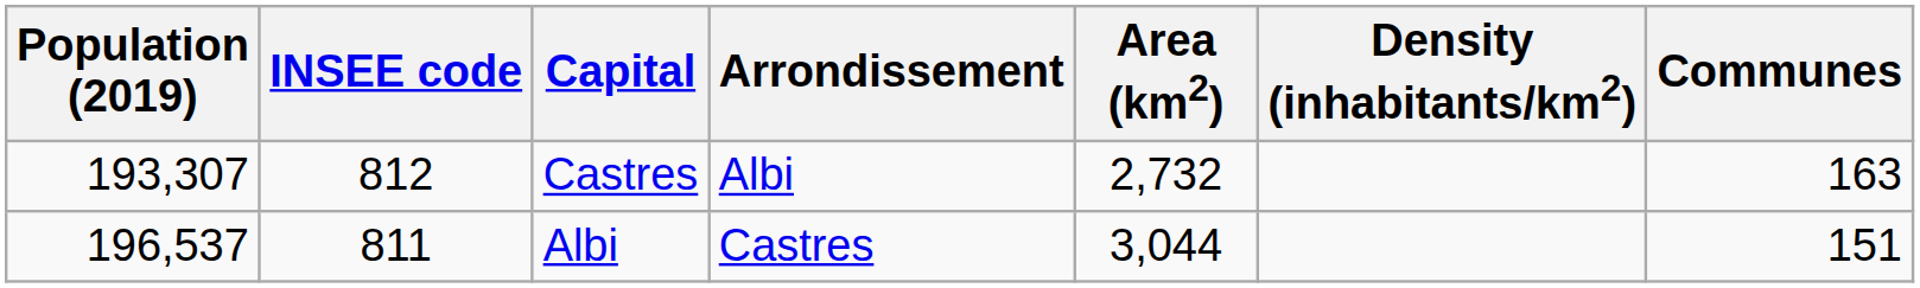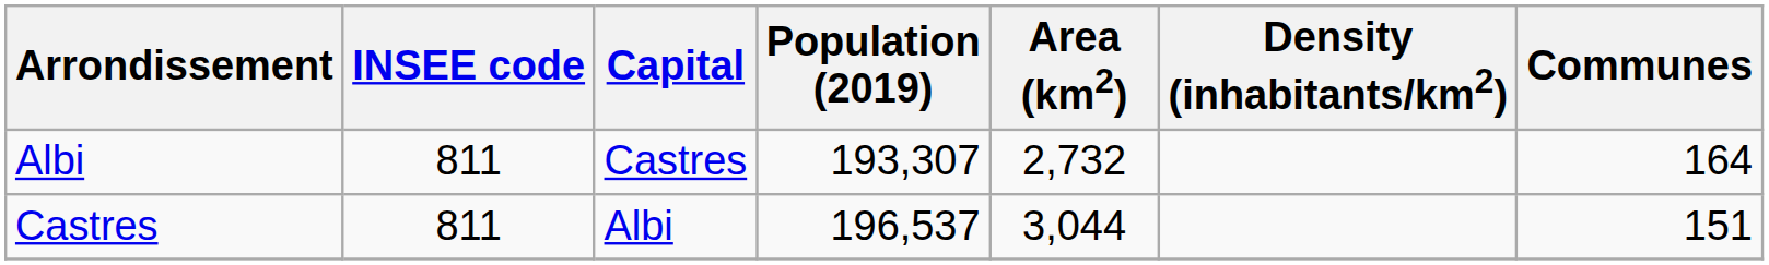columns swapped: Arrondissement <-> Population (2019)
row 2 | INSEE code: 812 -> 811
row 2 | Communes: 163 -> 164
